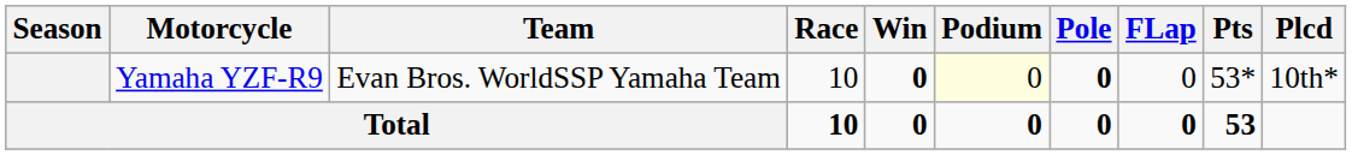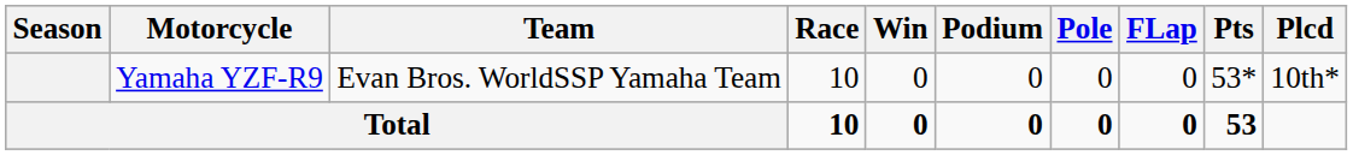row 2 | Win: bold -> normal
row 2 | Podium: lightyellow background -> no background
row 2 | Pole: bold -> normal
